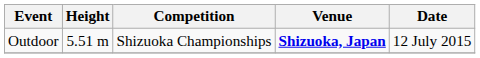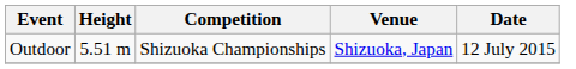Outdoor | Venue: bold -> normal
